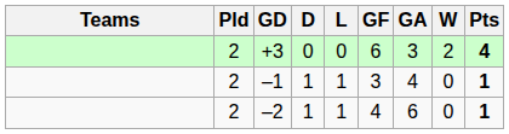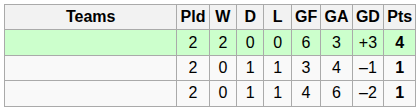columns swapped: W <-> GD
